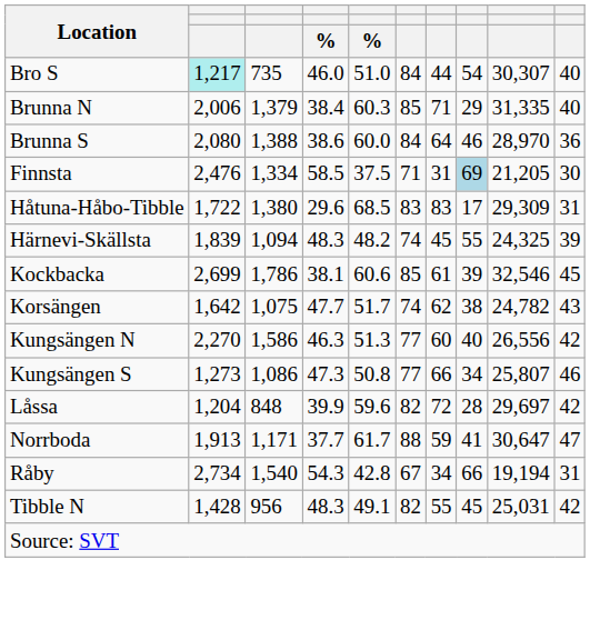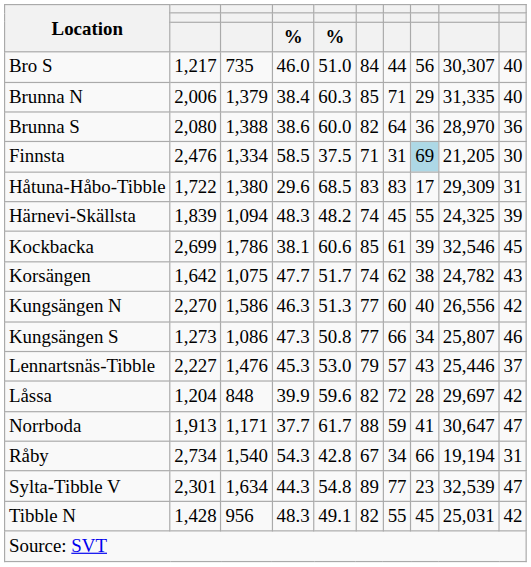Bro S | column 2: paleturquoise background -> no background
Bro S | column 8: 54 -> 56
Brunna S | column 6: 84 -> 82
Brunna S | column 8: 46 -> 36
+ row: Lennartsnäs-Tibble | 2,227 | 1,476 | 45.3 | 53.0 | 79 | 57 | 43 | 25,446 | 37
+ row: Sylta-Tibble V | 2,301 | 1,634 | 44.3 | 54.8 | 89 | 77 | 23 | 32,539 | 47
